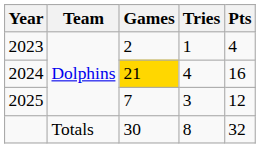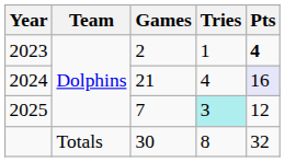2023 | Pts: normal -> bold
2024 | Games: gold background -> no background
2024 | Pts: no background -> lavender background
2025 | Tries: no background -> paleturquoise background
